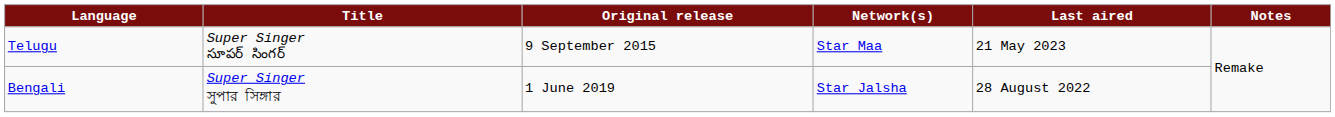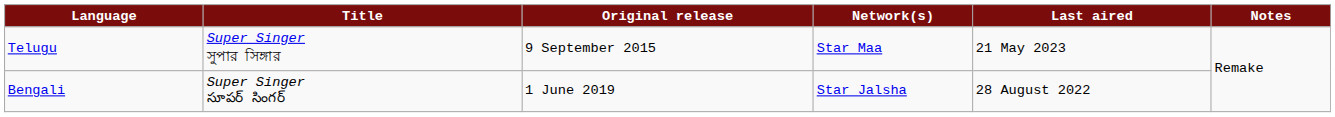Telugu | Title: Super Singer సూపర్ సింగర్ -> Super Singer সুপার সিঙ্গার
Bengali | Title: Super Singer সুপার সিঙ্গার -> Super Singer సూపర్ సింగర్
